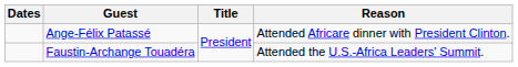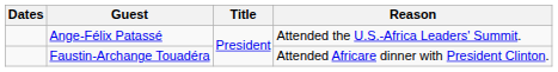Ange-Félix Patassé | Reason: Attended Africare dinner with President Clinton. -> Attended the U.S.-Africa Leaders' Summit.
Faustin-Archange Touadéra | Reason: Attended the U.S.-Africa Leaders' Summit. -> Attended Africare dinner with President Clinton.
